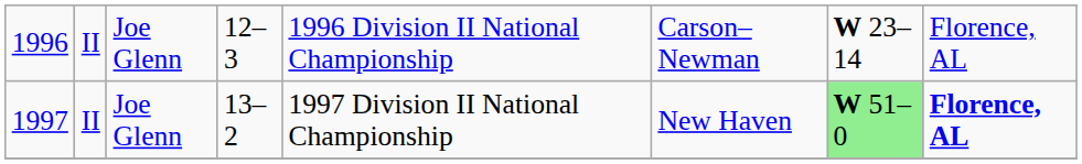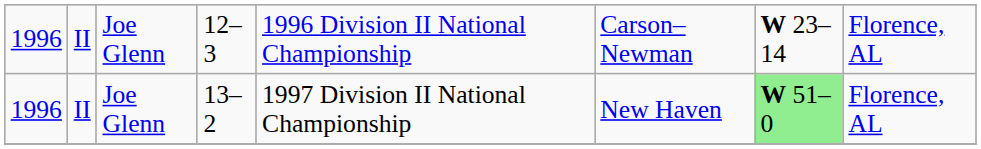row 2 | column 1: 1997 -> 1996
row 2 | column 8: bold -> normal
